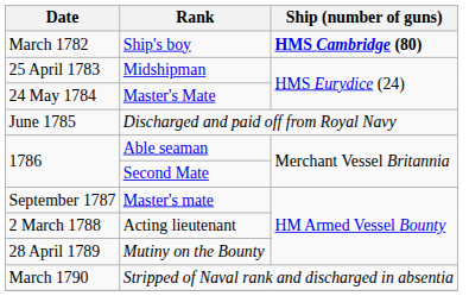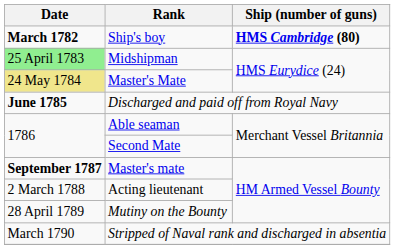Ship's boy | Date: normal -> bold
Midshipman | Date: no background -> lightgreen background
Master's Mate | Date: no background -> khaki background
Discharged and paid off from Royal Navy | Date: normal -> bold
Master's mate | Date: normal -> bold
